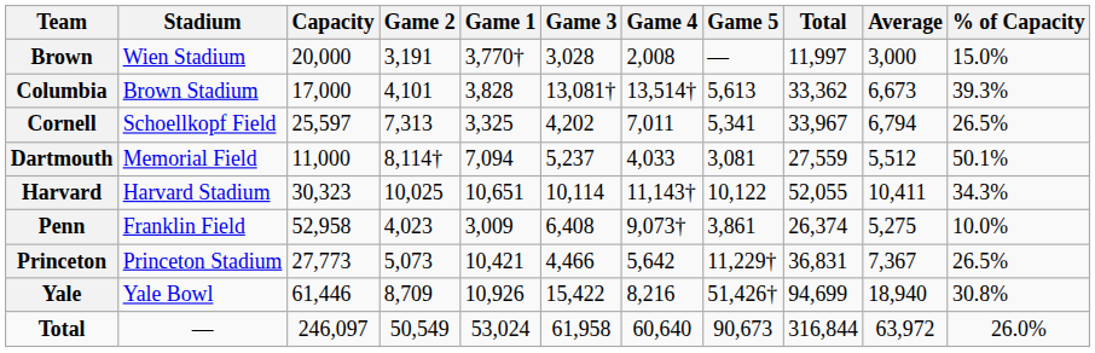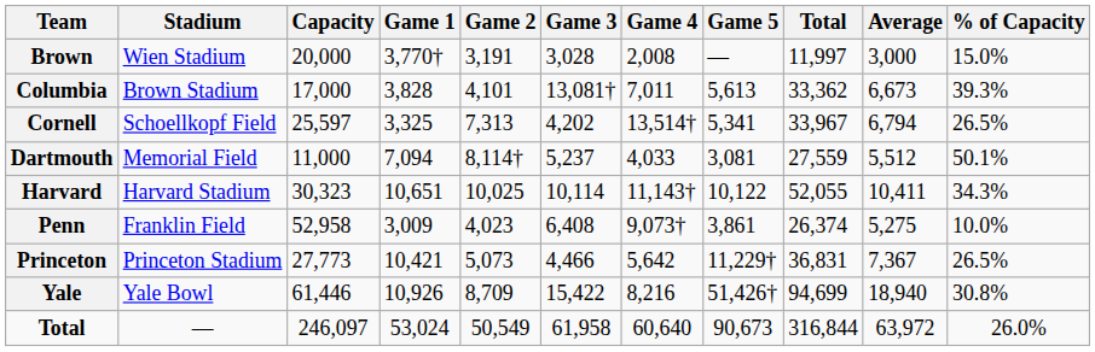columns swapped: Game 1 <-> Game 2
Columbia | Game 4: 13,514† -> 7,011
Cornell | Game 4: 7,011 -> 13,514†
